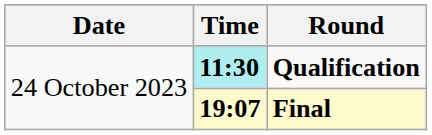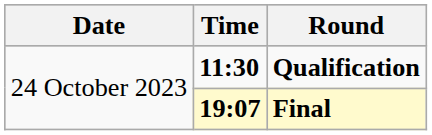Qualification | Time: paleturquoise background -> no background
